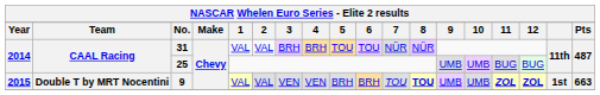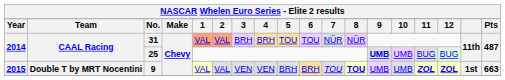31 | 1: no background -> lightsalmon background
31 | 2: no background -> lightsalmon background
25 | 9: normal -> bold
